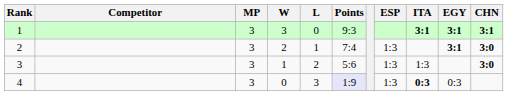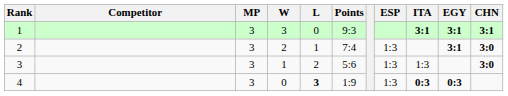4 | L: normal -> bold
4 | Points: lavender background -> no background
4 | EGY: normal -> bold
